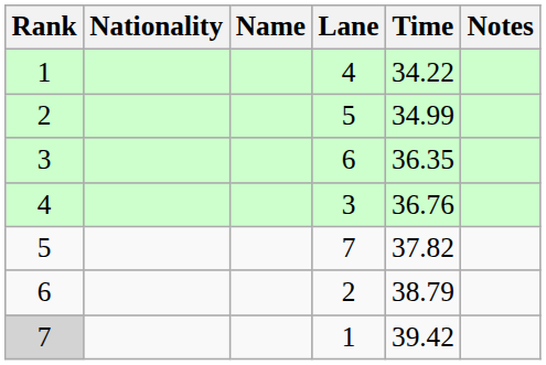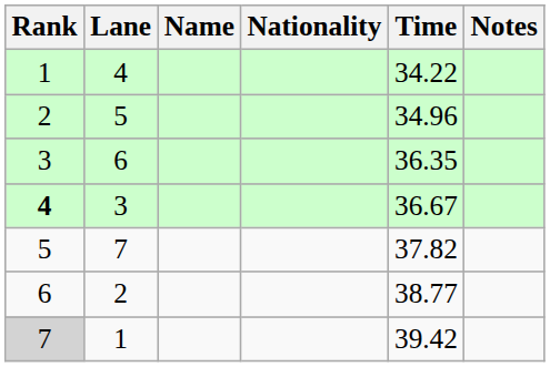columns swapped: Lane <-> Nationality
row 3 | Time: 34.99 -> 34.96
row 5 | Rank: normal -> bold
row 5 | Time: 36.76 -> 36.67
row 7 | Time: 38.79 -> 38.77
